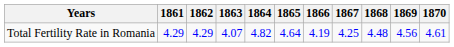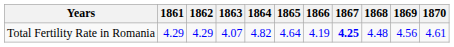row 2 | 1867: normal -> bold
